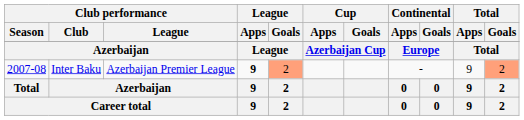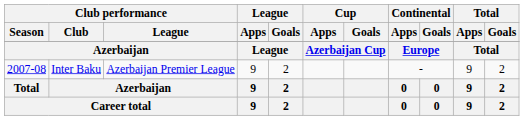Inter Baku | League / Apps: bold -> normal
Inter Baku | League / Goals: lightsalmon background -> no background
Inter Baku | Total / Goals: lightsalmon background -> no background
